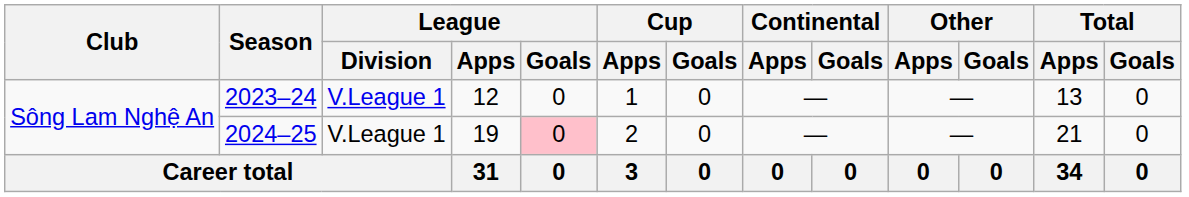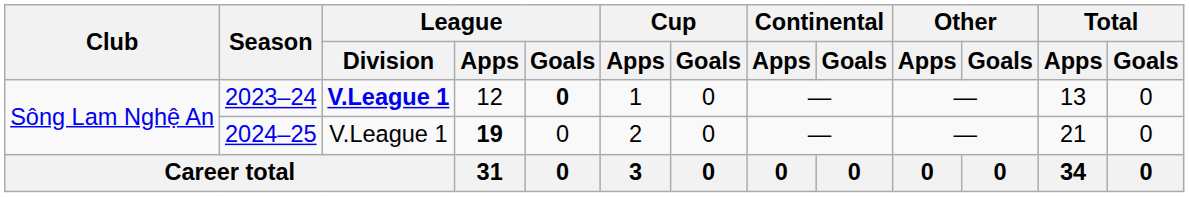2023–24 | League / Division: normal -> bold
2023–24 | League / Goals: normal -> bold
2024–25 | League / Apps: normal -> bold
2024–25 | League / Goals: pink background -> no background
